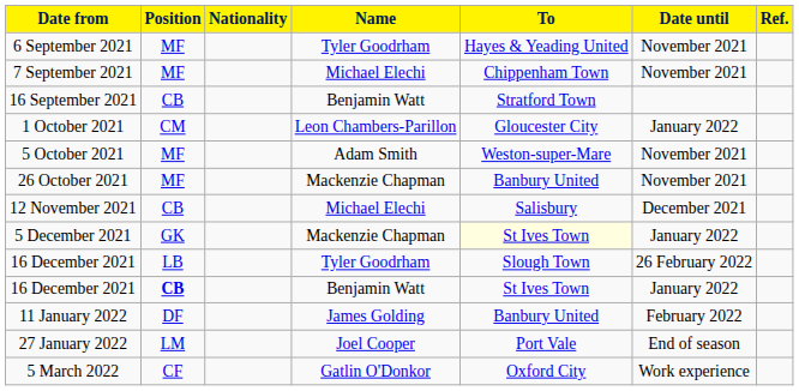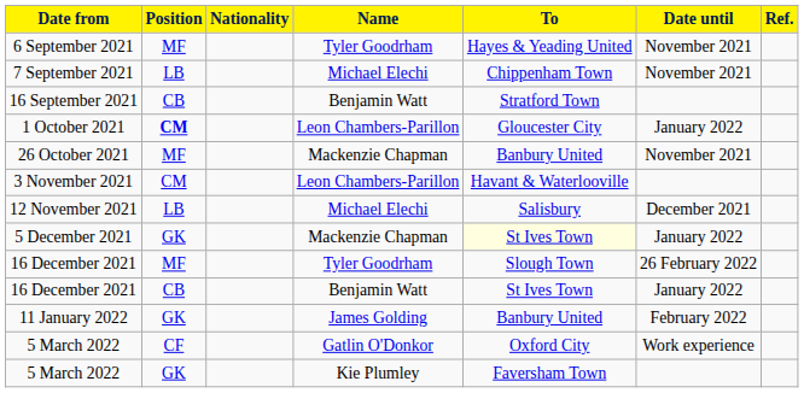7 September 2021 | Position: MF -> LB
1 October 2021 | Position: normal -> bold
- row: 5 October 2021 | MF | Adam Smith | Weston-super-Mare | November 2021
+ row: 3 November 2021 | CM | Leon Chambers-Parillon | Havant & Waterlooville
12 November 2021 | Position: CB -> LB
16 December 2021 / Tyler Goodrham | Position: LB -> MF
16 December 2021 / Benjamin Watt | Position: bold -> normal
11 January 2022 | Position: DF -> GK
- row: 27 January 2022 | LM | Joel Cooper | Port Vale | End of season
+ row: 5 March 2022 | GK | Kie Plumley | Faversham Town
